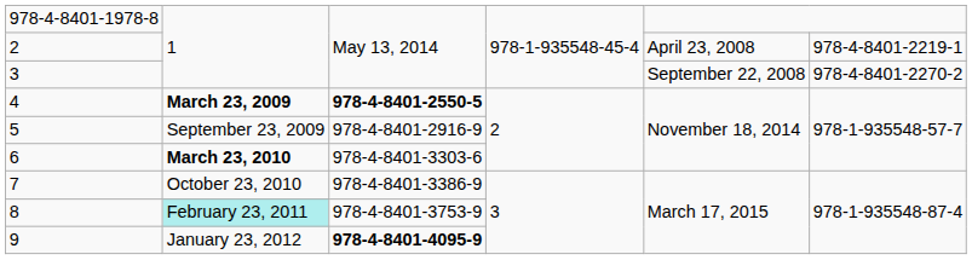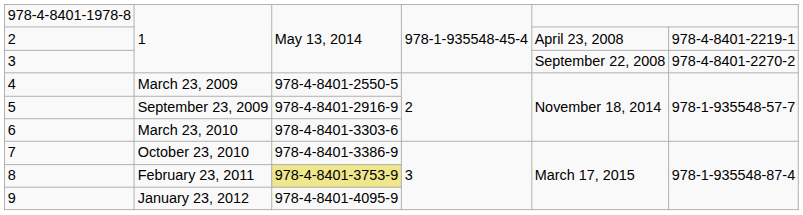4 | column 2: bold -> normal
4 | column 3: bold -> normal
6 | column 2: bold -> normal
8 | column 2: paleturquoise background -> no background
8 | column 3: no background -> khaki background
9 | column 3: bold -> normal
